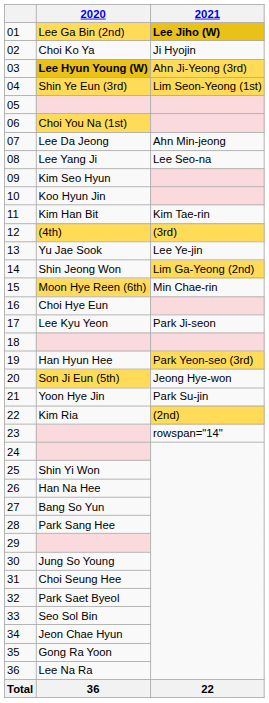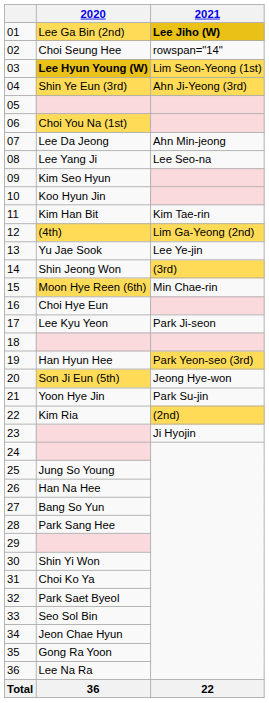02 | 2020: Choi Ko Ya -> Choi Seung Hee
02 | 2021: Ji Hyojin -> rowspan="14"
03 | 2021: Ahn Ji-Yeong (3rd) -> Lim Seon-Yeong (1st)
04 | 2021: Lim Seon-Yeong (1st) -> Ahn Ji-Yeong (3rd)
12 | 2021: (3rd) -> Lim Ga-Yeong (2nd)
14 | 2021: Lim Ga-Yeong (2nd) -> (3rd)
23 | 2021: rowspan="14" -> Ji Hyojin
25 | 2020: Shin Yi Won -> Jung So Young
30 | 2020: Jung So Young -> Shin Yi Won
31 | 2020: Choi Seung Hee -> Choi Ko Ya
